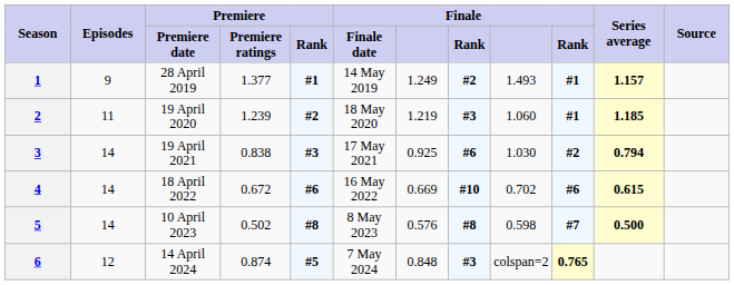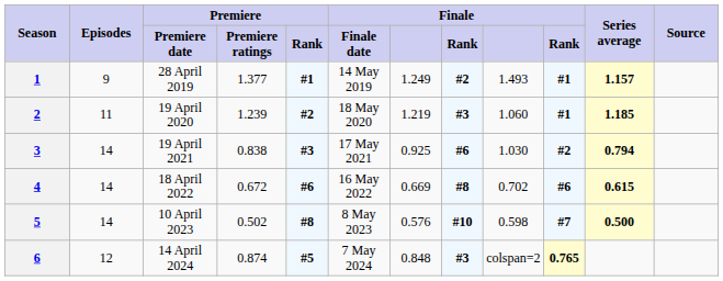4 | column 8: #10 -> #8
5 | column 8: #8 -> #10
